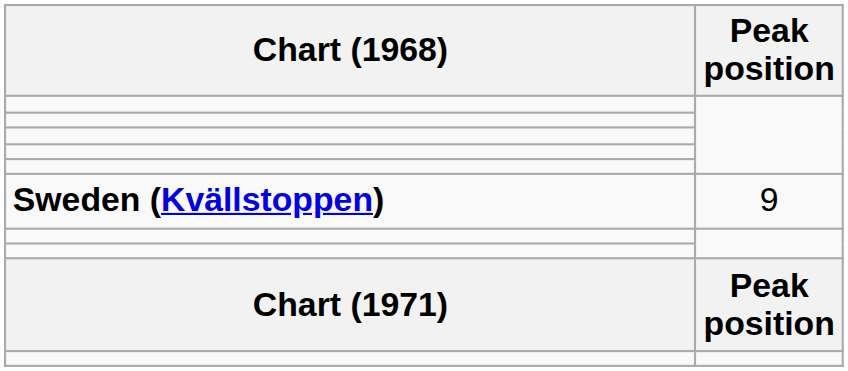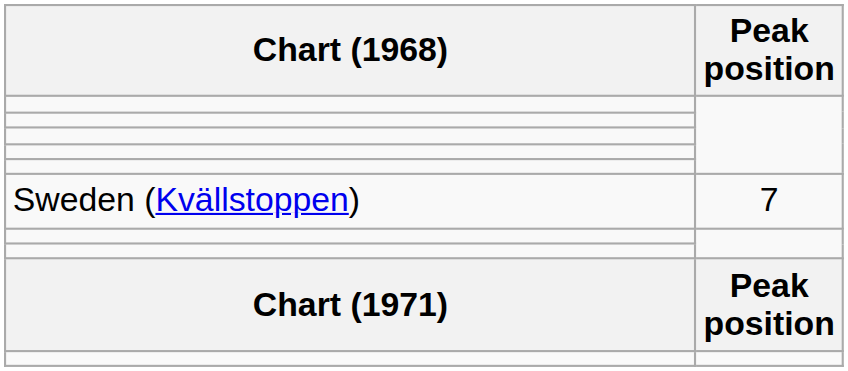row 7 | Chart (1968): bold -> normal
row 7 | Peak position: 9 -> 7
